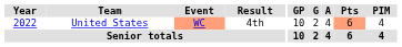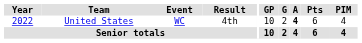United States | Event: lightsalmon background -> no background
United States | A: normal -> bold
United States | Pts: lightsalmon background -> no background
